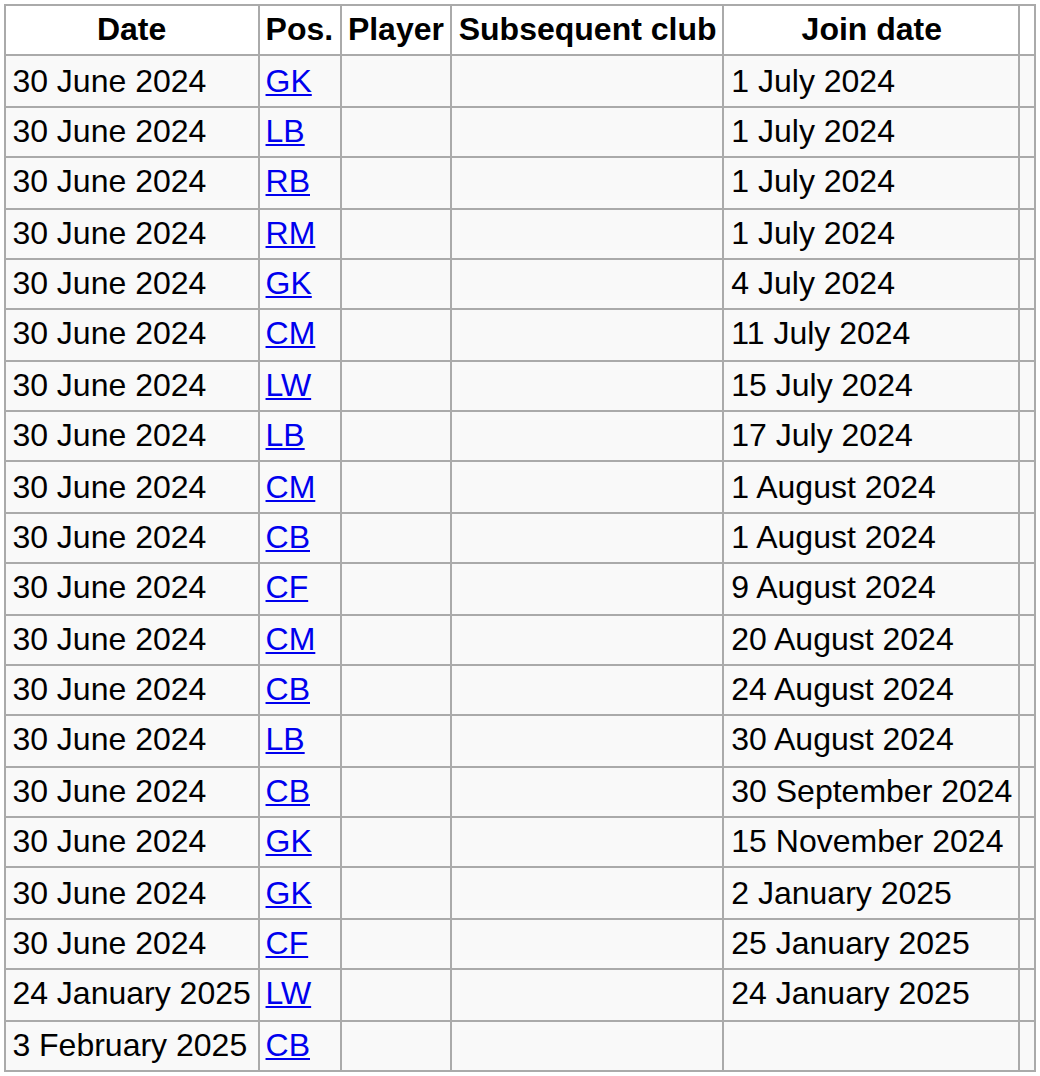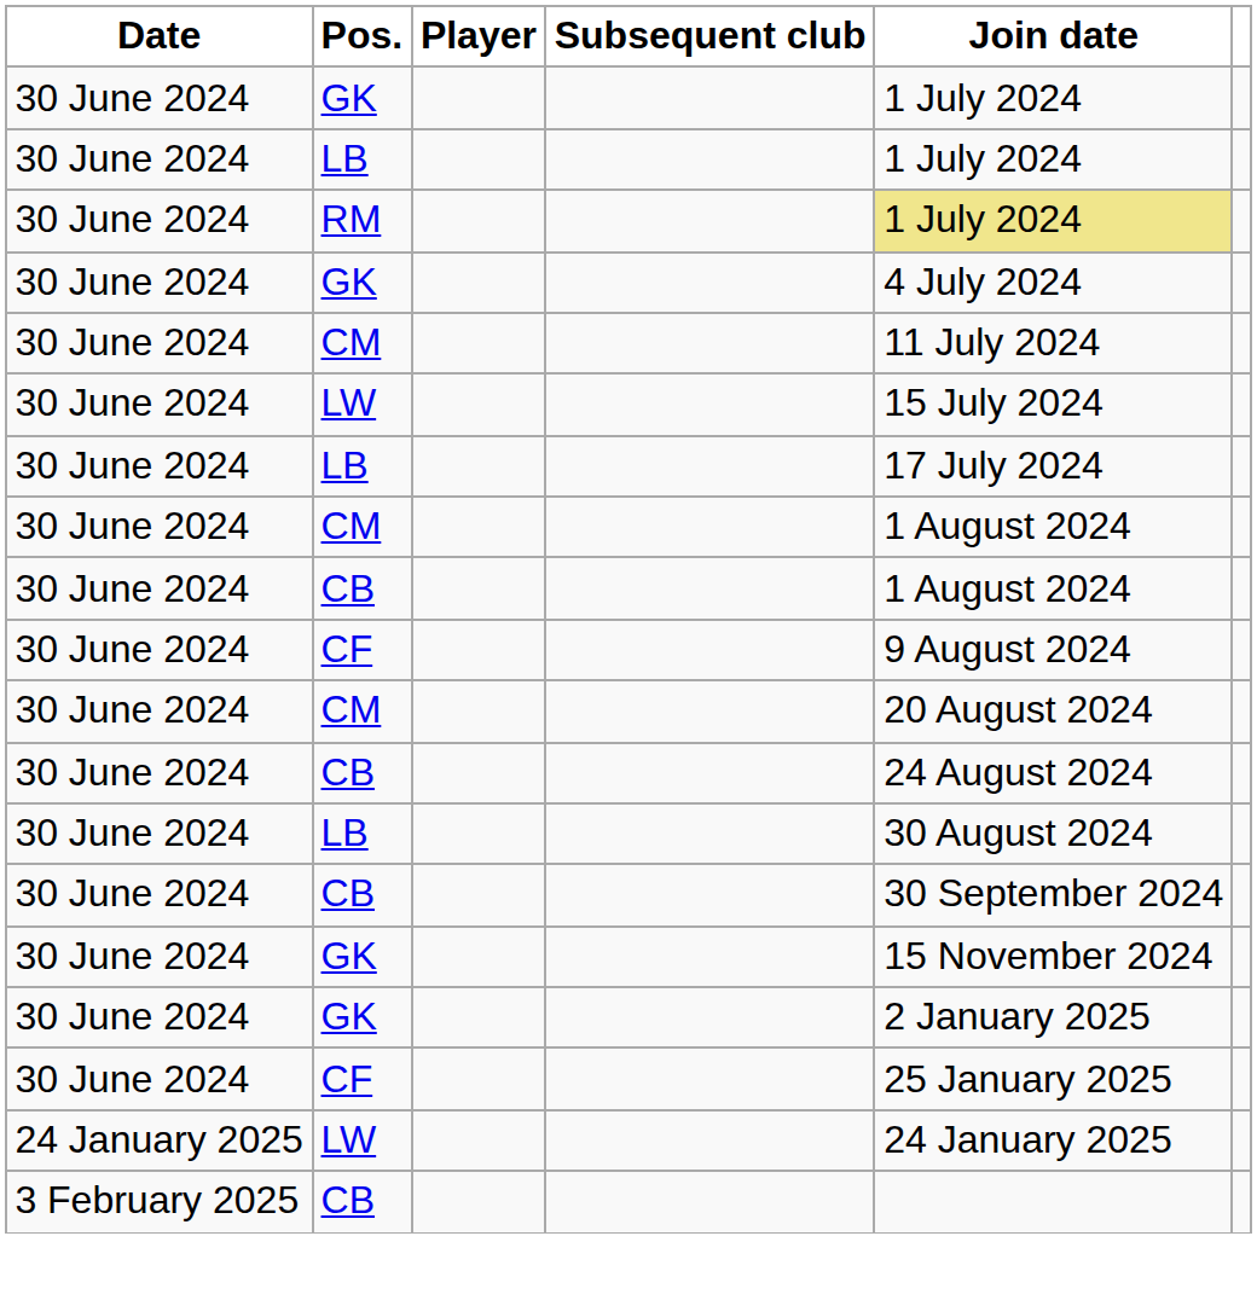- row: 30 June 2024 | RB | 1 July 2024
RM | Join date: no background -> khaki background
